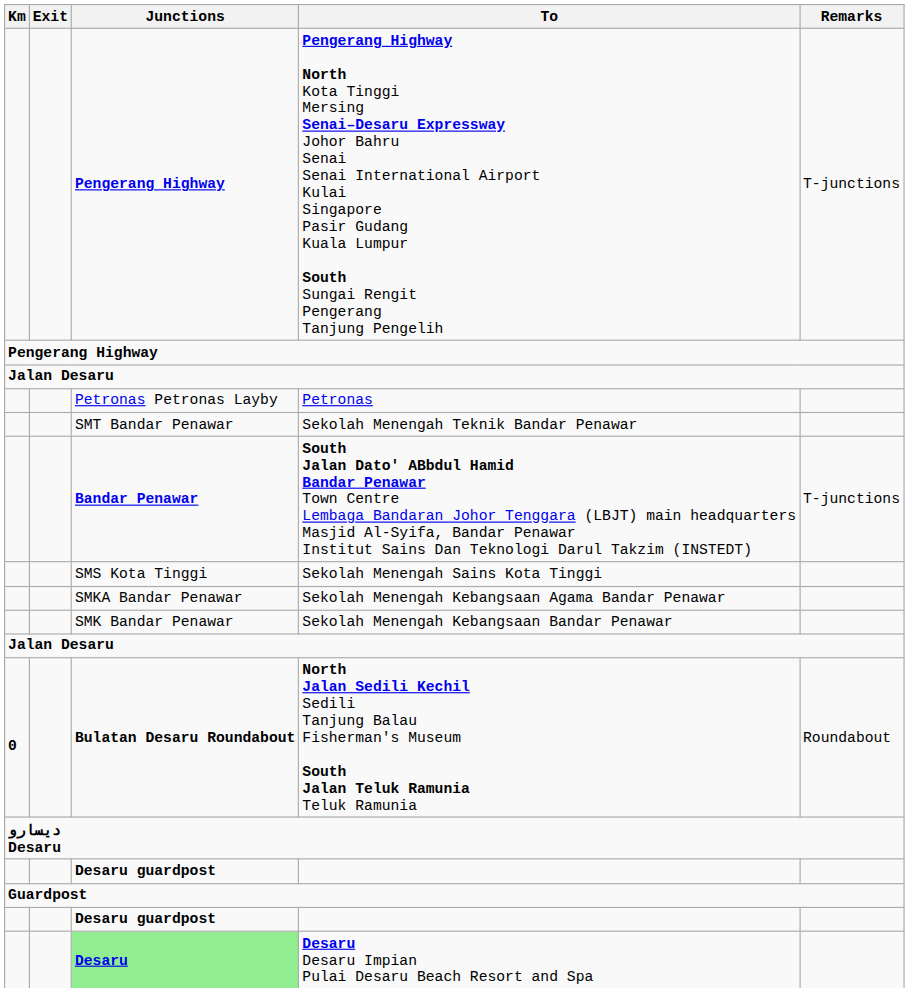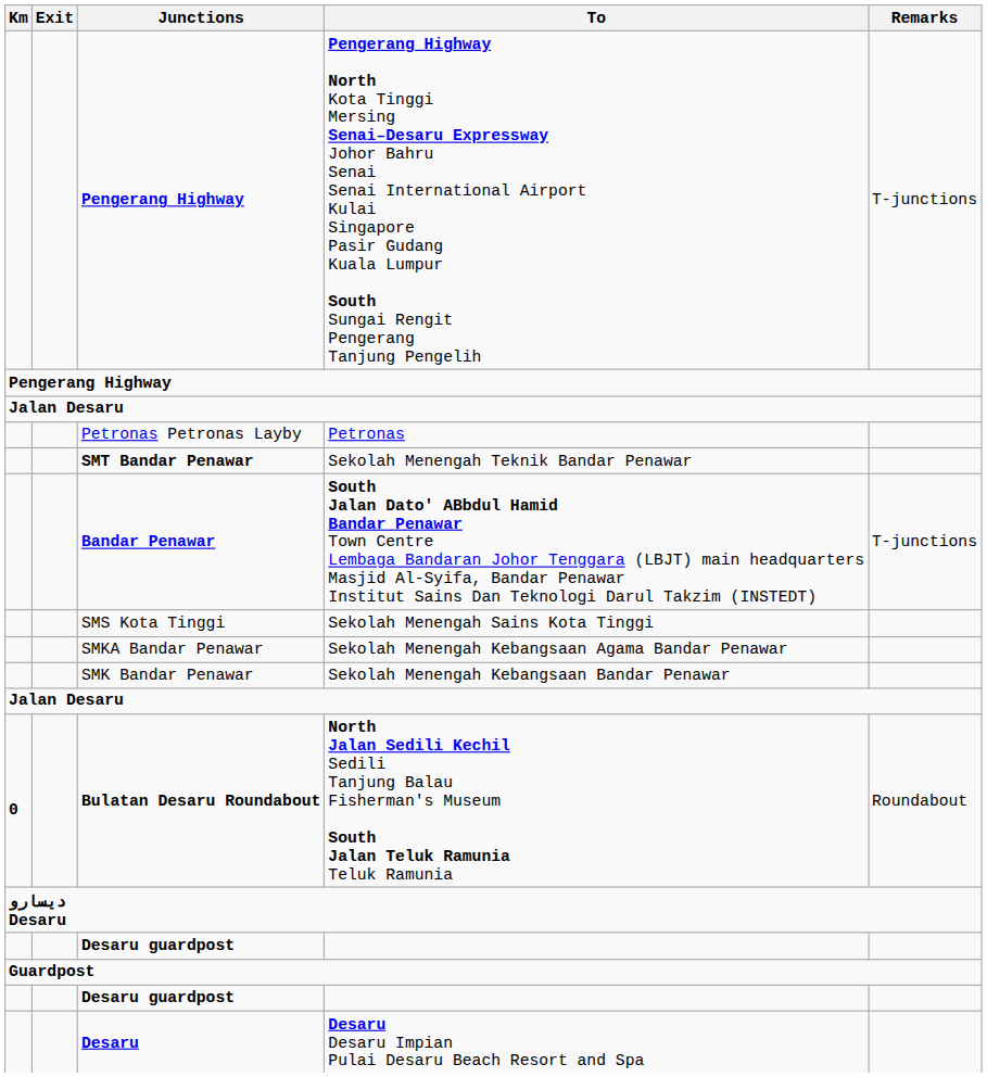Sekolah Menengah Teknik Bandar Penawar | Junctions: normal -> bold
Desaru Desaru Impian Pulai Desaru Beach Resort and Spa | Junctions: lightgreen background -> no background
